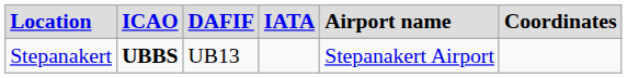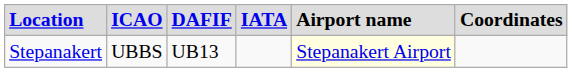Stepanakert | column 2: bold -> normal
Stepanakert | column 5: no background -> lightyellow background
